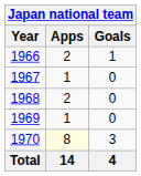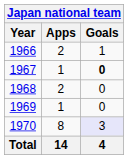1967 | Goals: normal -> bold
1970 | Apps: lightyellow background -> no background
1970 | Goals: no background -> lavender background
